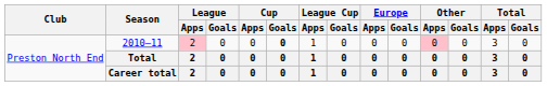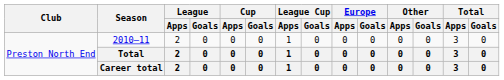Preston North End / 2010–11 | League / Apps: pink background -> no background
Preston North End / 2010–11 | Cup / Goals: bold -> normal
Preston North End / 2010–11 | Other / Apps: pink background -> no background
